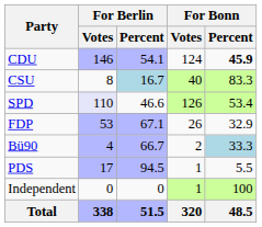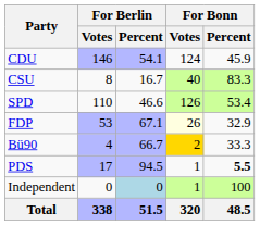CDU | For Bonn / Percent: bold -> normal
CSU | For Berlin / Percent: lightblue background -> no background
SPD | For Berlin / Votes: lavender background -> no background
FDP | For Bonn / Votes: no background -> lightyellow background
Bü90 | For Bonn / Votes: no background -> gold background
Bü90 | For Bonn / Percent: lightblue background -> no background
PDS | For Bonn / Percent: normal -> bold
Independent | For Berlin / Percent: no background -> lightblue background
